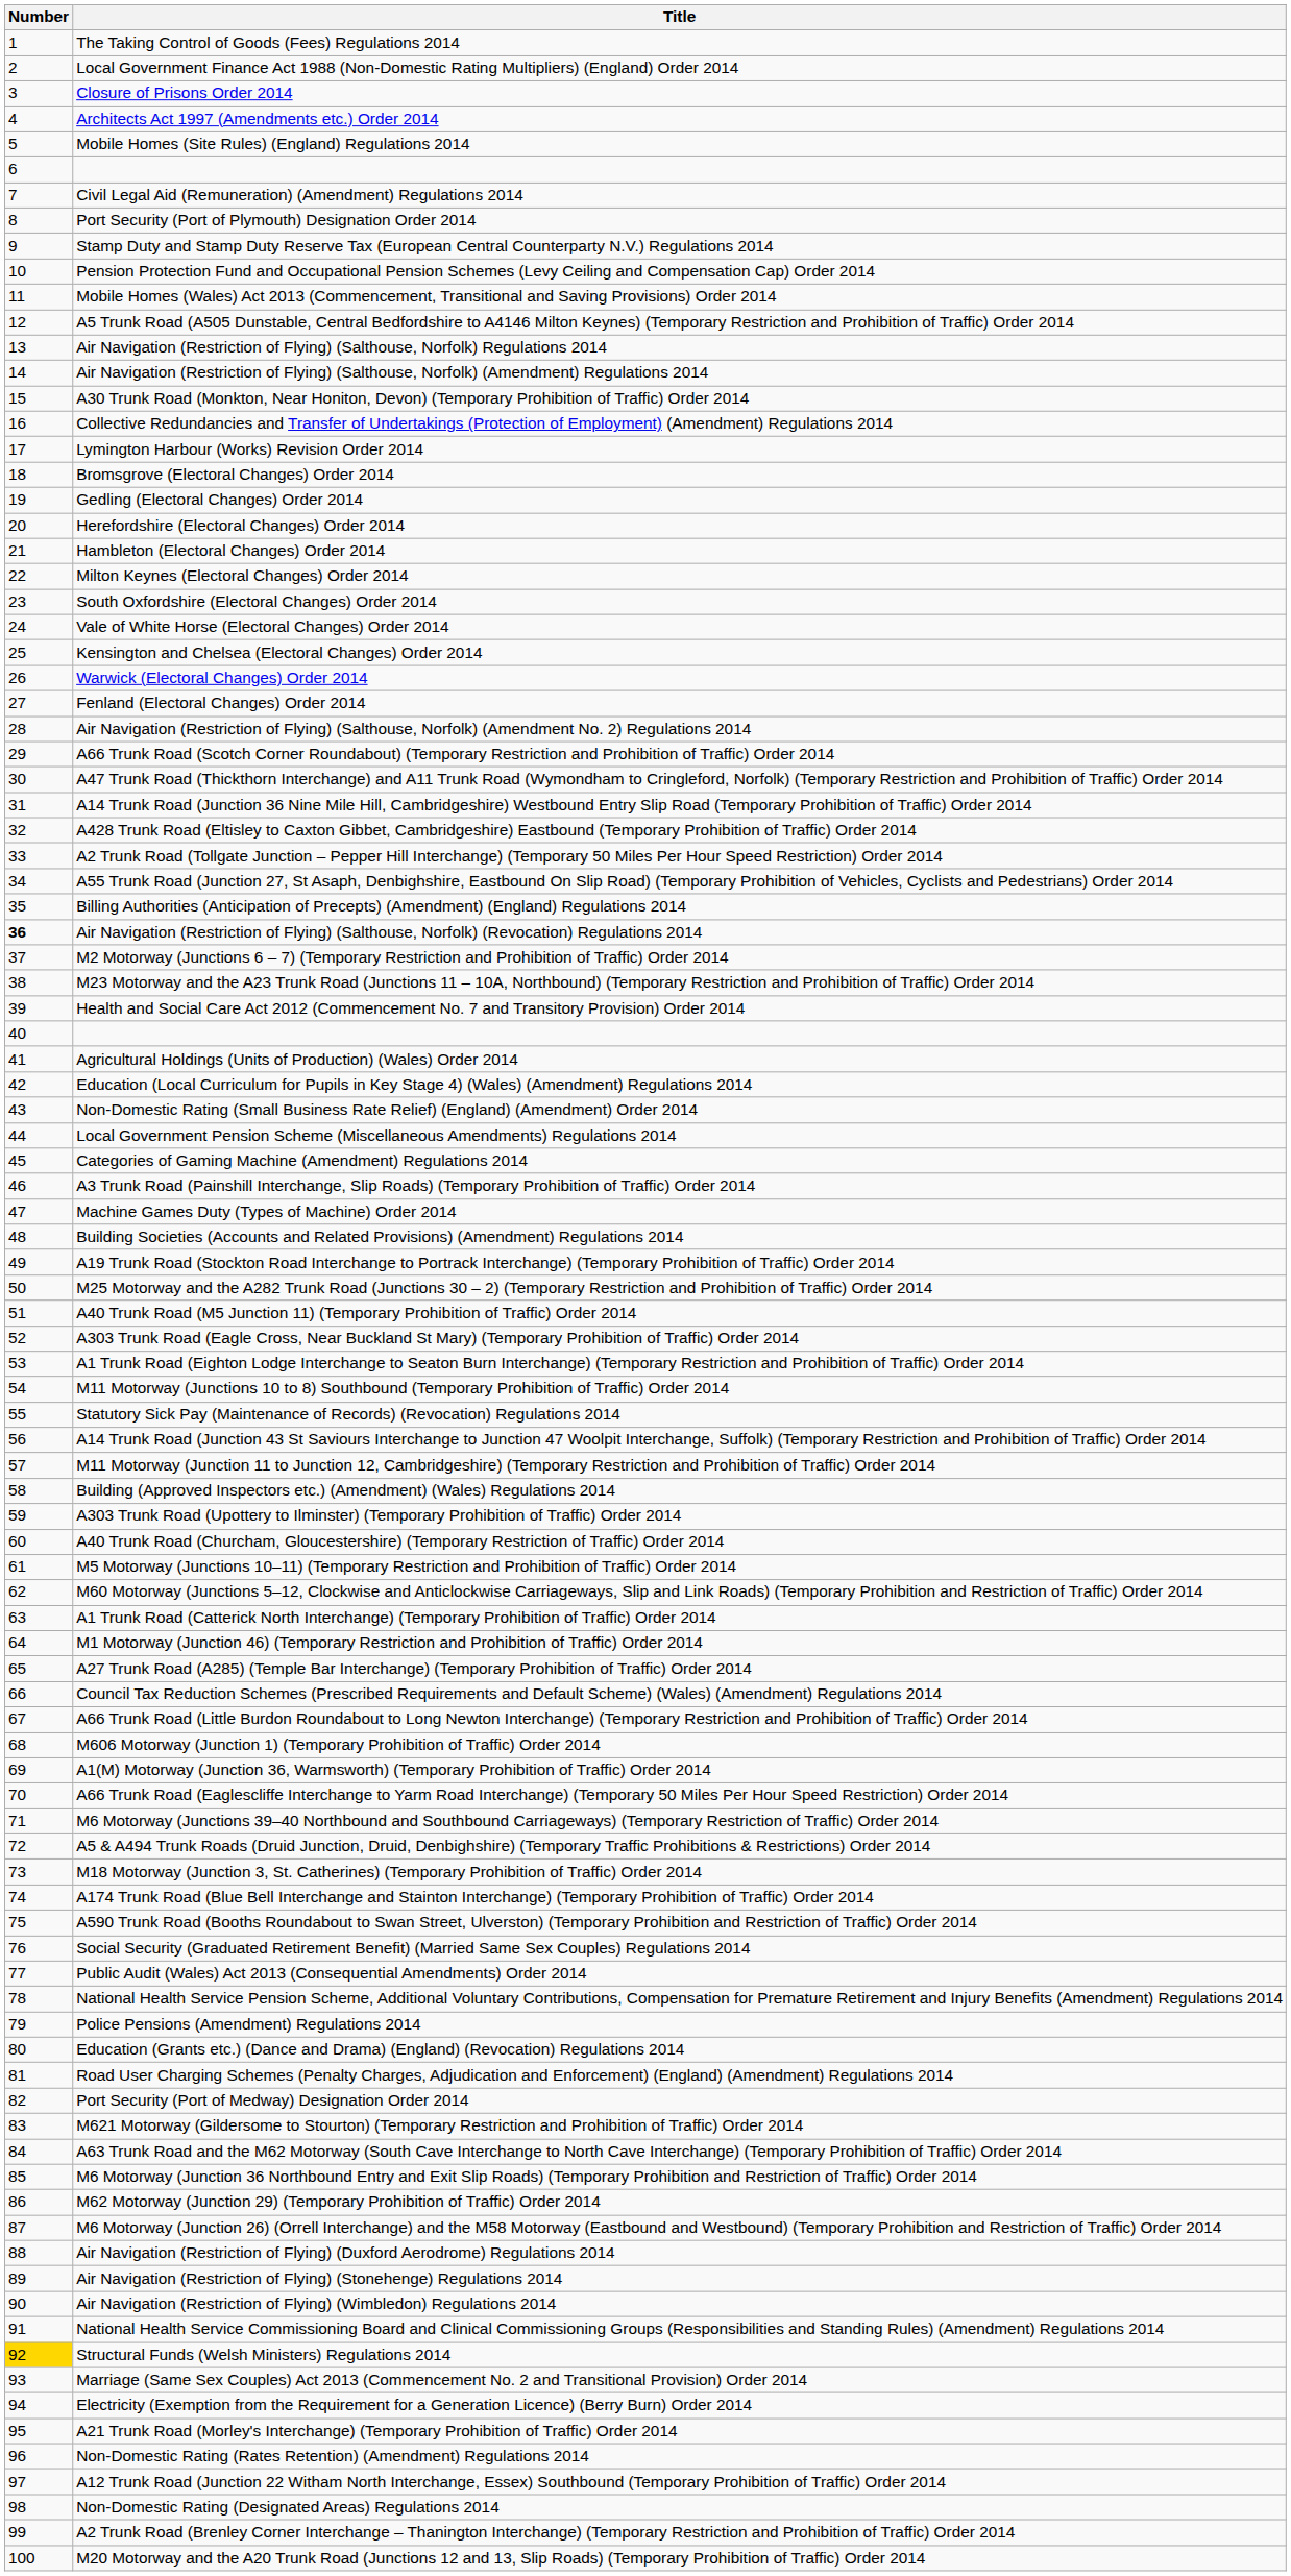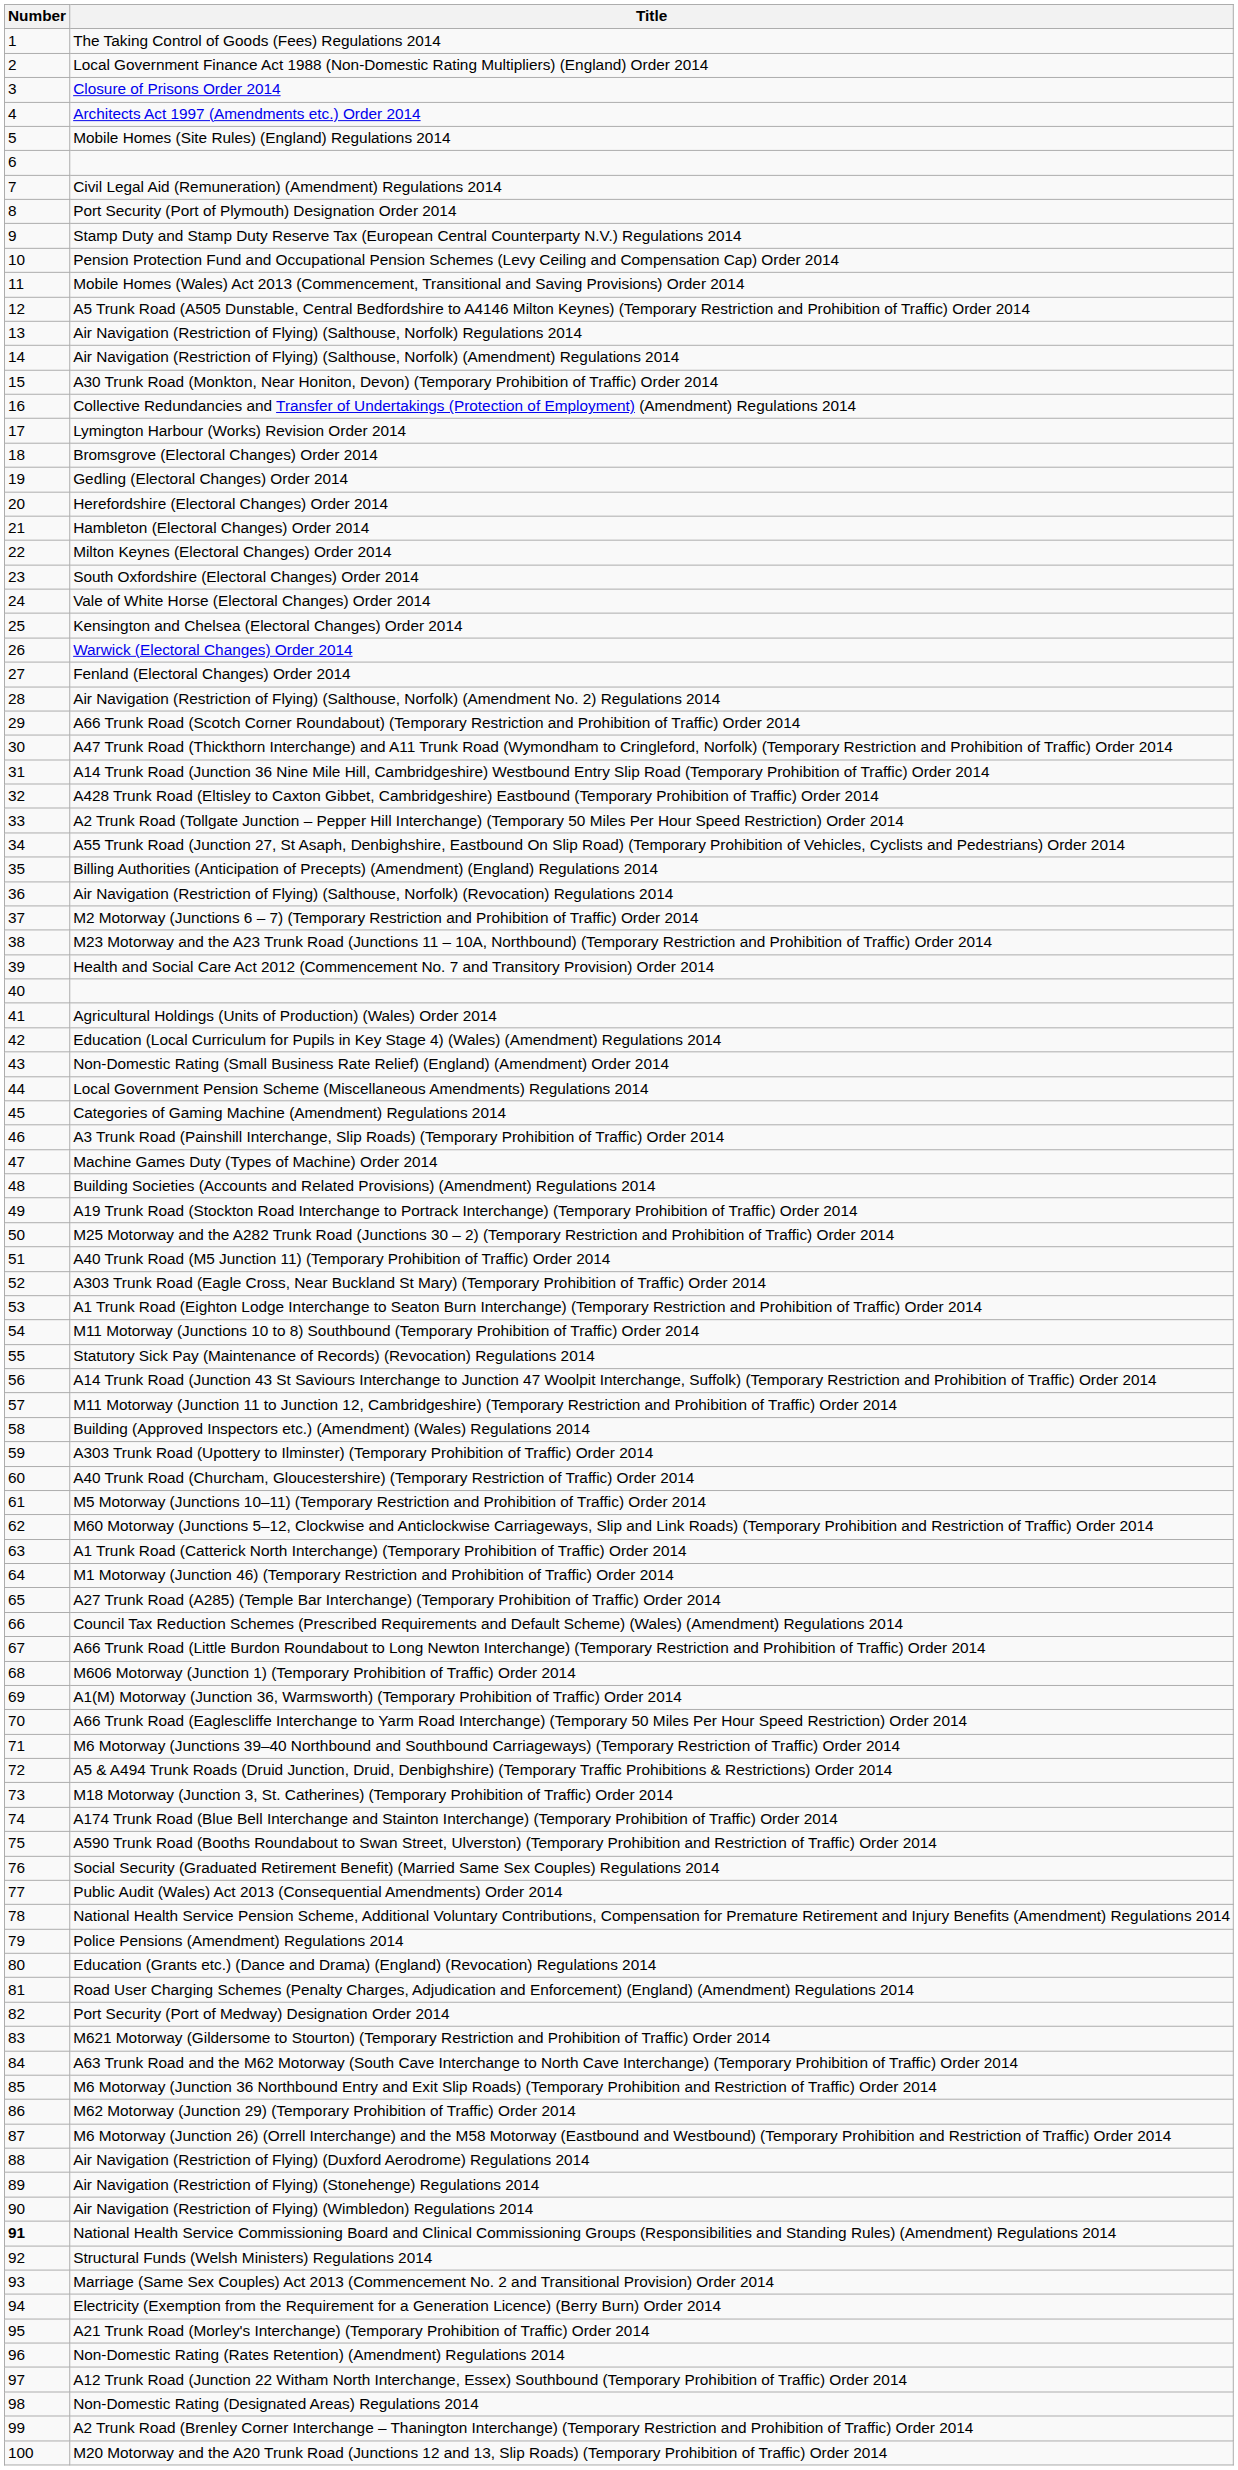row 37 | Number: bold -> normal
row 92 | Number: normal -> bold
row 93 | Number: gold background -> no background
